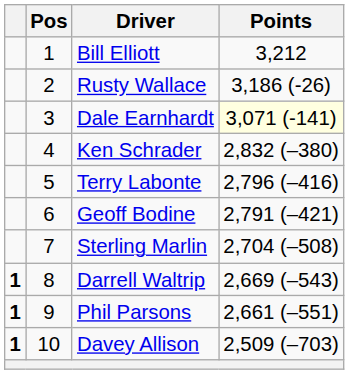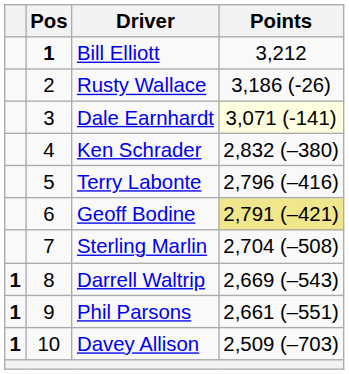Bill Elliott | Pos: normal -> bold
Geoff Bodine | Points: no background -> khaki background
